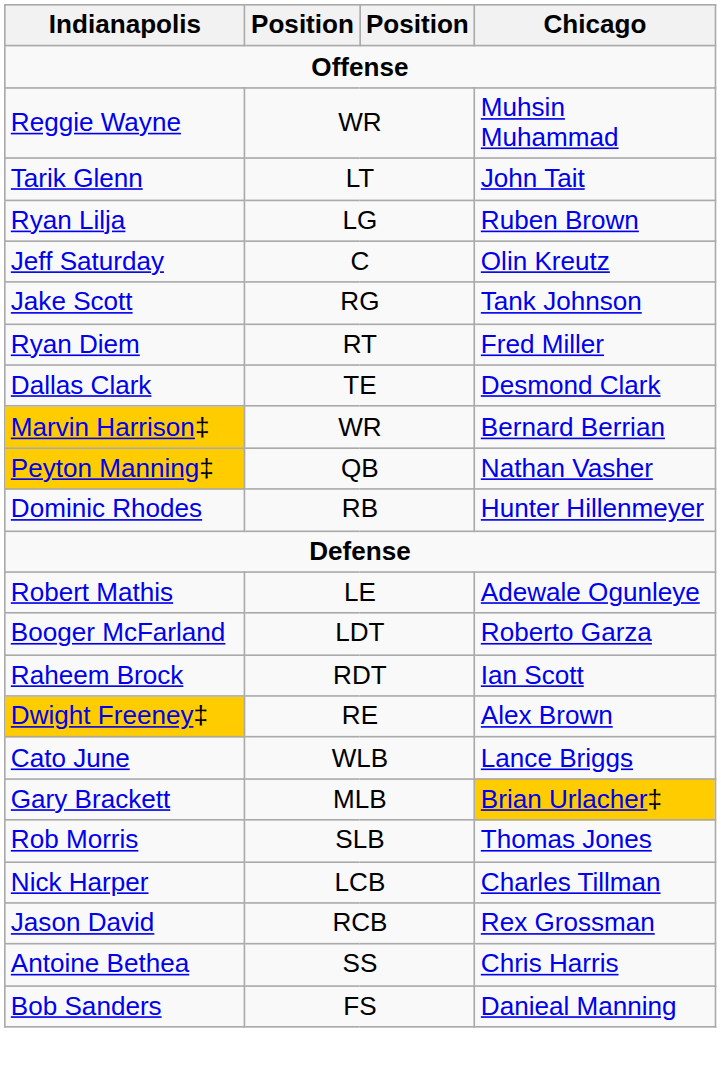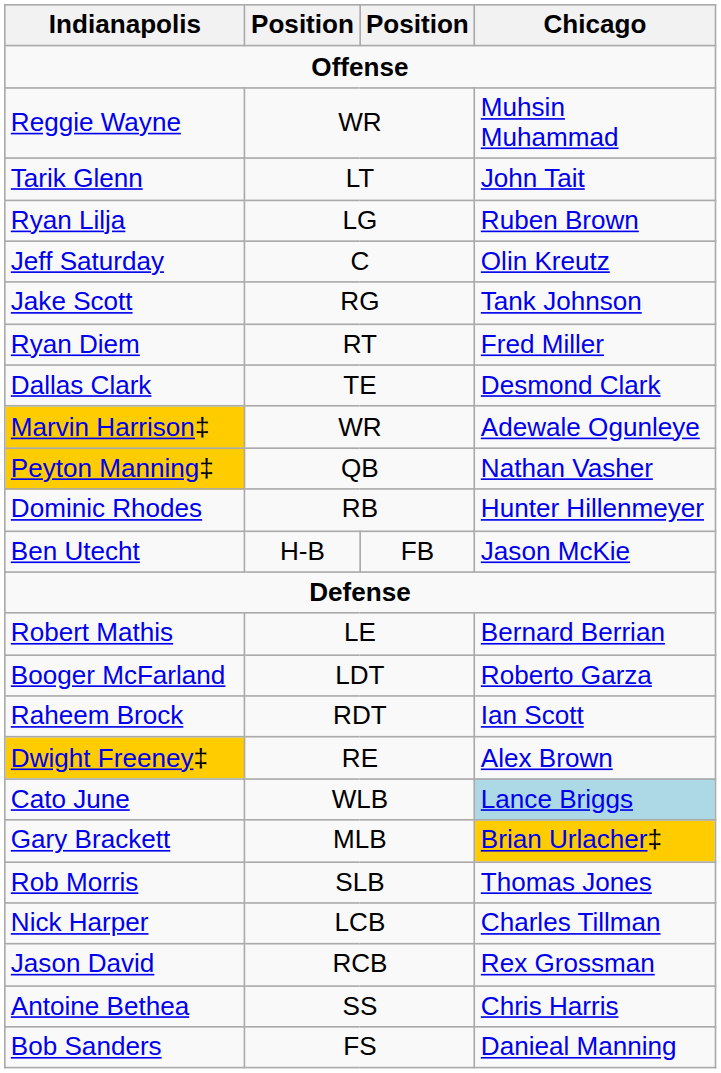Marvin Harrison‡ | Chicago: Bernard Berrian -> Adewale Ogunleye
+ row: Ben Utecht | H-B | FB | Jason McKie
Robert Mathis | Chicago: Adewale Ogunleye -> Bernard Berrian
Cato June | Chicago: no background -> lightblue background
